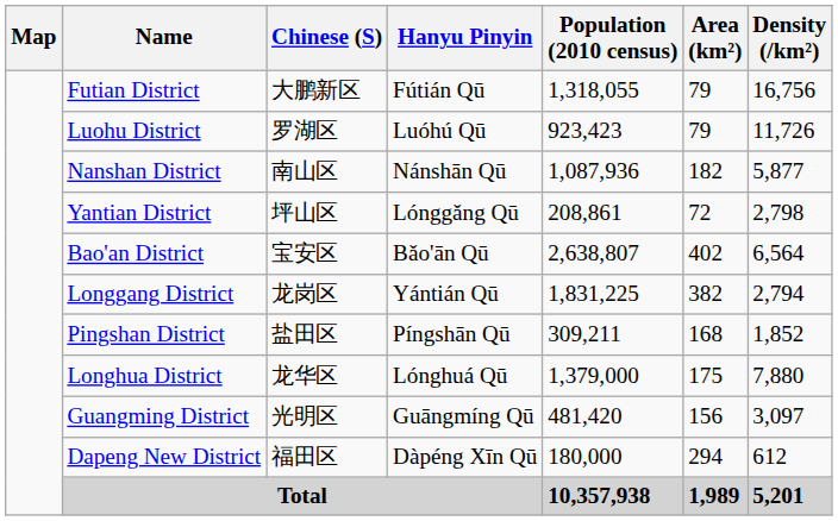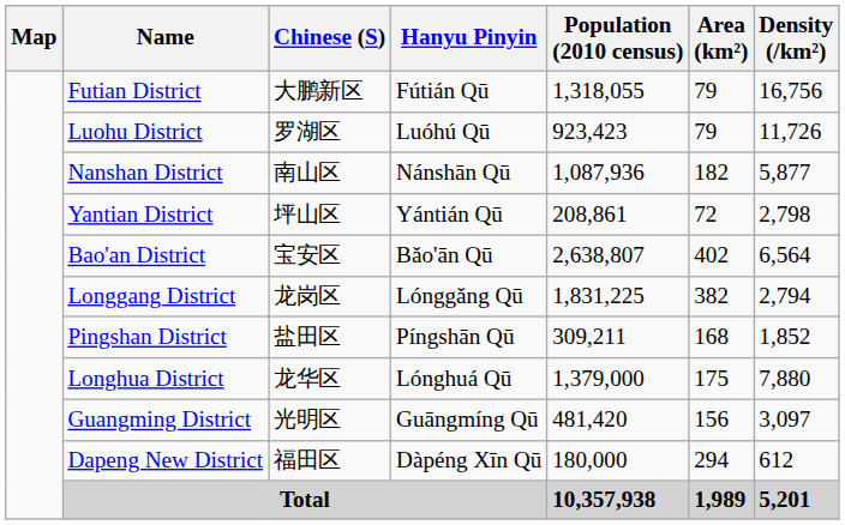Yantian District | Hanyu Pinyin: Lónggǎng Qū -> Yántián Qū
Longgang District | Hanyu Pinyin: Yántián Qū -> Lónggǎng Qū
